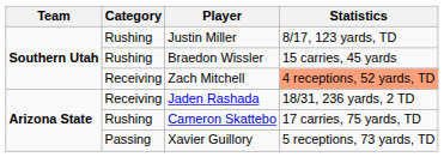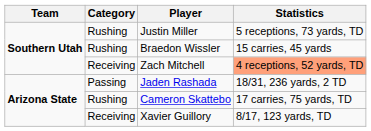Justin Miller | Statistics: 8/17, 123 yards, TD -> 5 receptions, 73 yards, TD
Jaden Rashada | Category: Receiving -> Passing
Xavier Guillory | Category: Passing -> Receiving
Xavier Guillory | Statistics: 5 receptions, 73 yards, TD -> 8/17, 123 yards, TD
